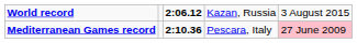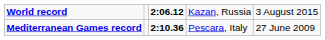Mediterranean Games record | column 5: pink background -> no background
